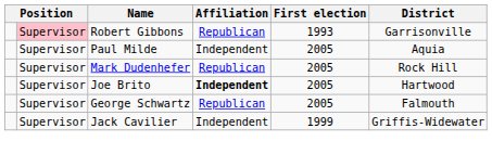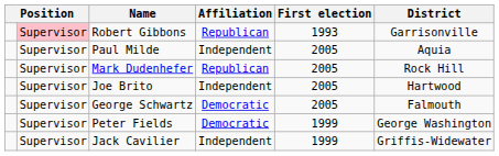Joe Brito | Affiliation: bold -> normal
George Schwartz | Affiliation: Republican -> Democratic
+ row: Supervisor | Peter Fields | Democratic | 1999 | George Washington
